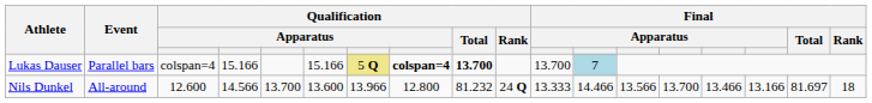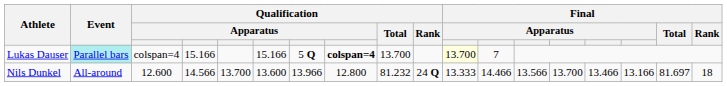Lukas Dauser | Event: no background -> paleturquoise background
Lukas Dauser | column 7: khaki background -> no background
Lukas Dauser | Qualification / Total: bold -> normal
Lukas Dauser | column 11: no background -> lightyellow background
Lukas Dauser | column 12: lightblue background -> no background
